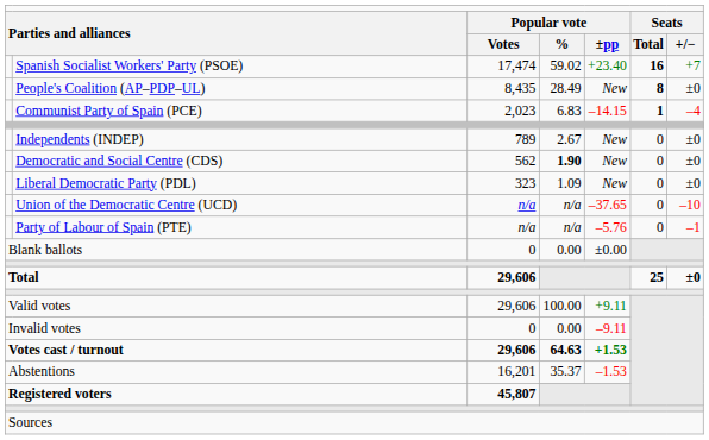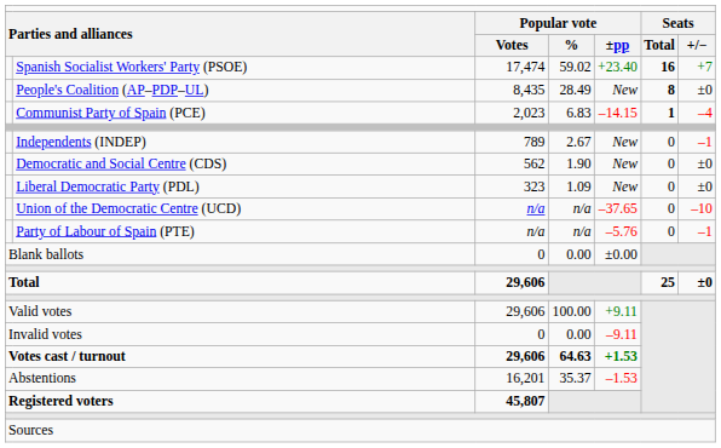Independents (INDEP) | column 7: ±0 -> –1
Democratic and Social Centre (CDS) | column 4: bold -> normal
